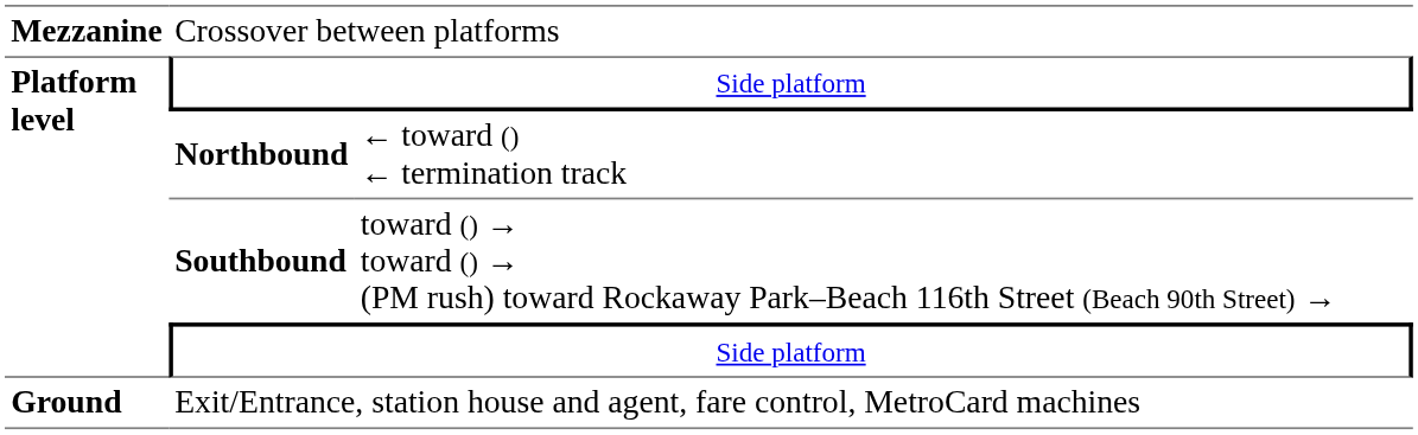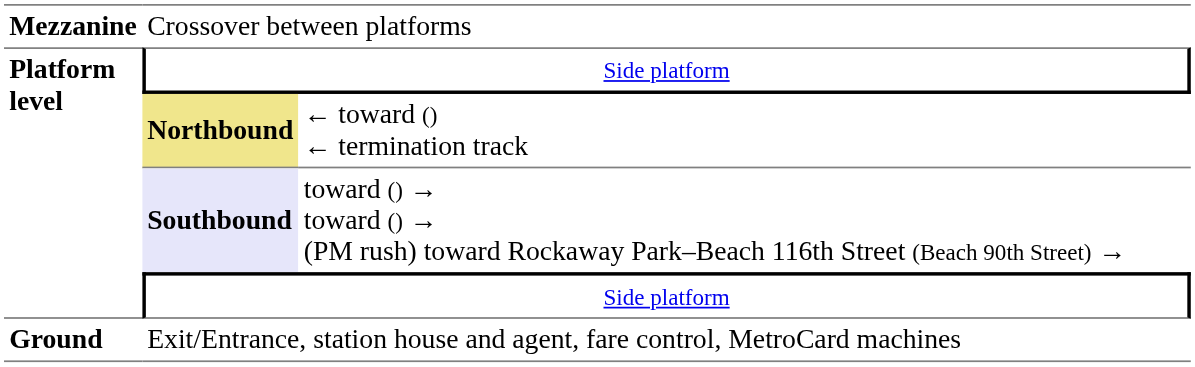Northbound | column 2: no background -> khaki background
Southbound | column 2: no background -> lavender background
